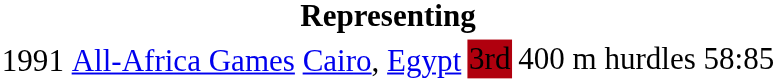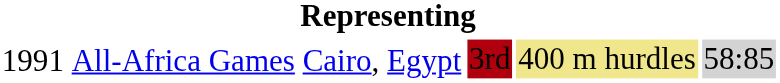row 2 | column 5: no background -> khaki background
row 2 | column 6: no background -> lightgrey background
